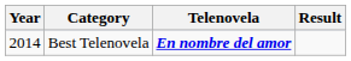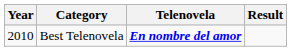Best Telenovela | Year: 2014 -> 2010
